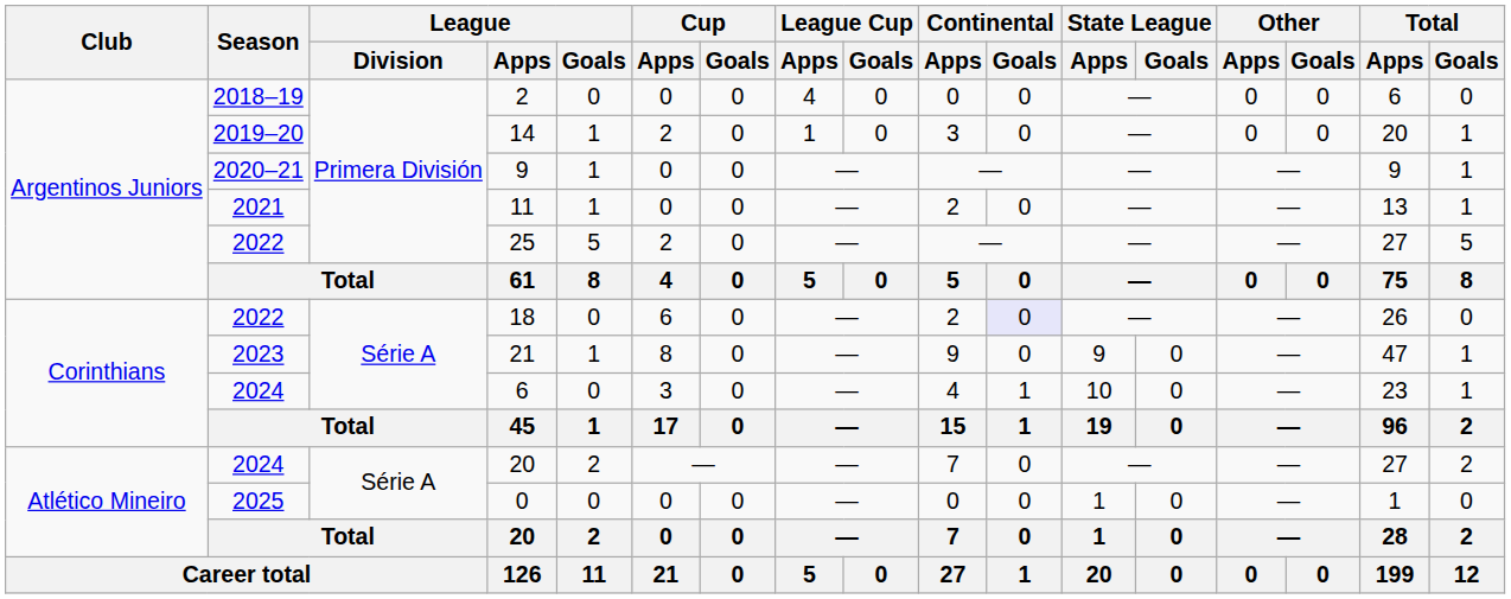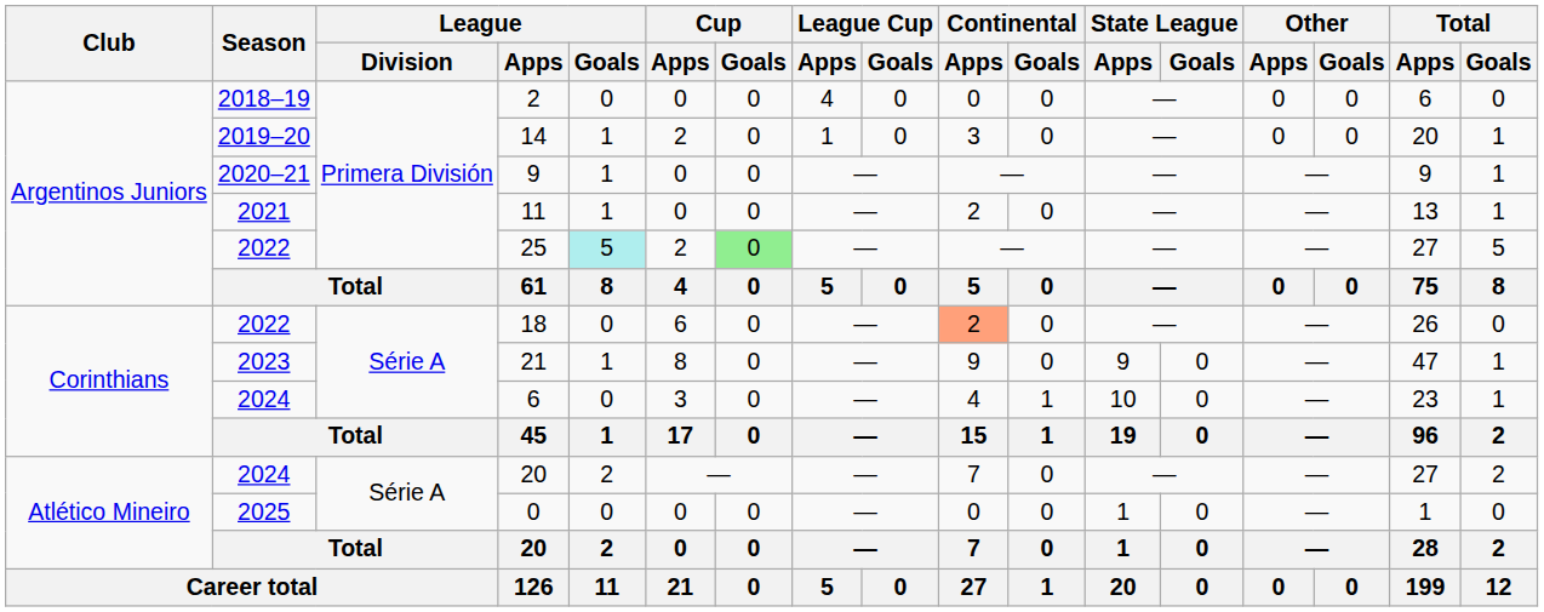25 | League / Goals: no background -> paleturquoise background
25 | Cup / Goals: no background -> lightgreen background
18 | Continental / Apps: no background -> lightsalmon background
18 | Continental / Goals: lavender background -> no background
